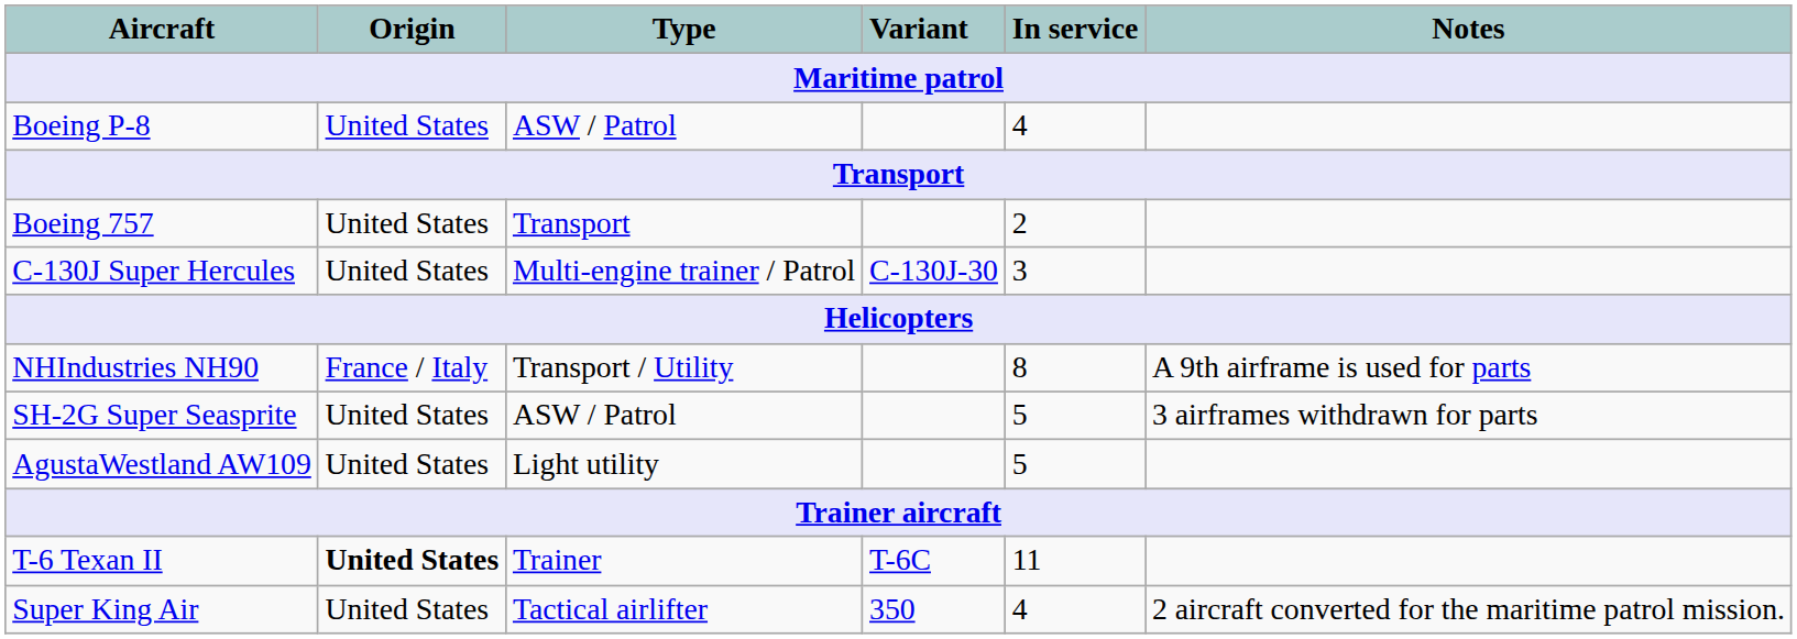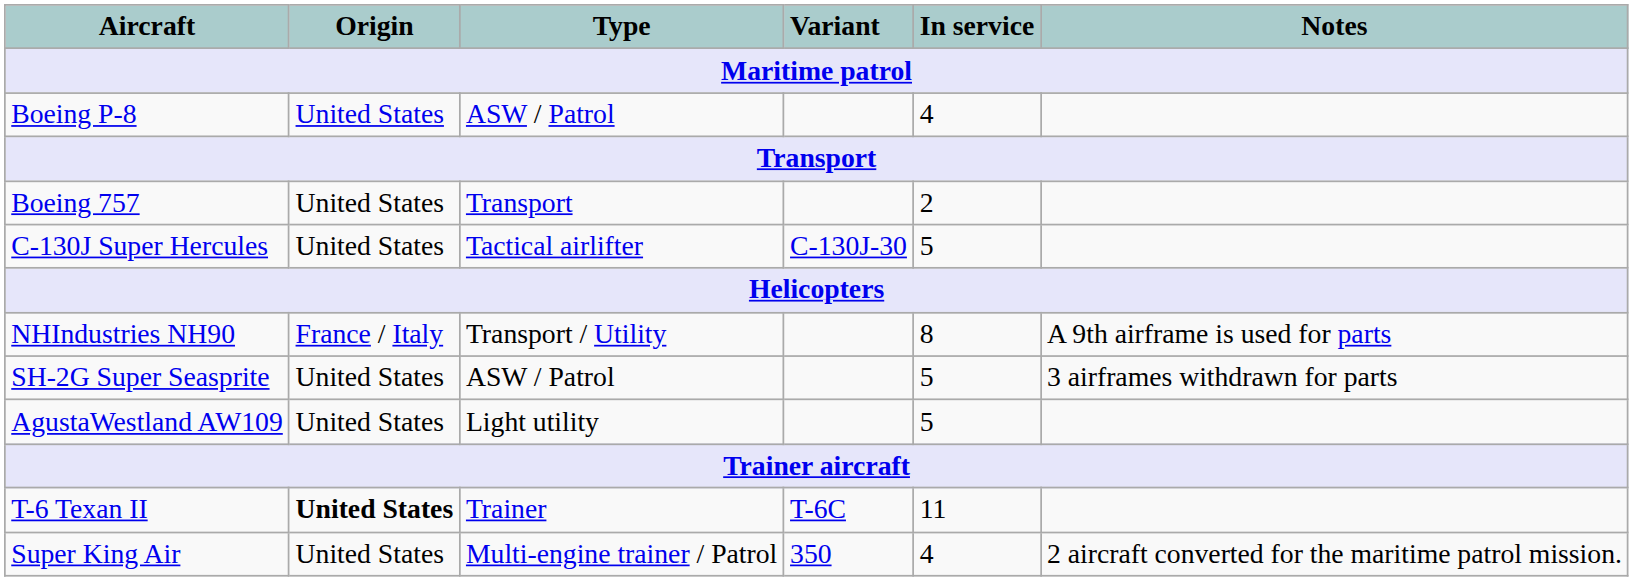C-130J Super Hercules | Type: Multi-engine trainer / Patrol -> Tactical airlifter
C-130J Super Hercules | In service: 3 -> 5
Super King Air | Type: Tactical airlifter -> Multi-engine trainer / Patrol
